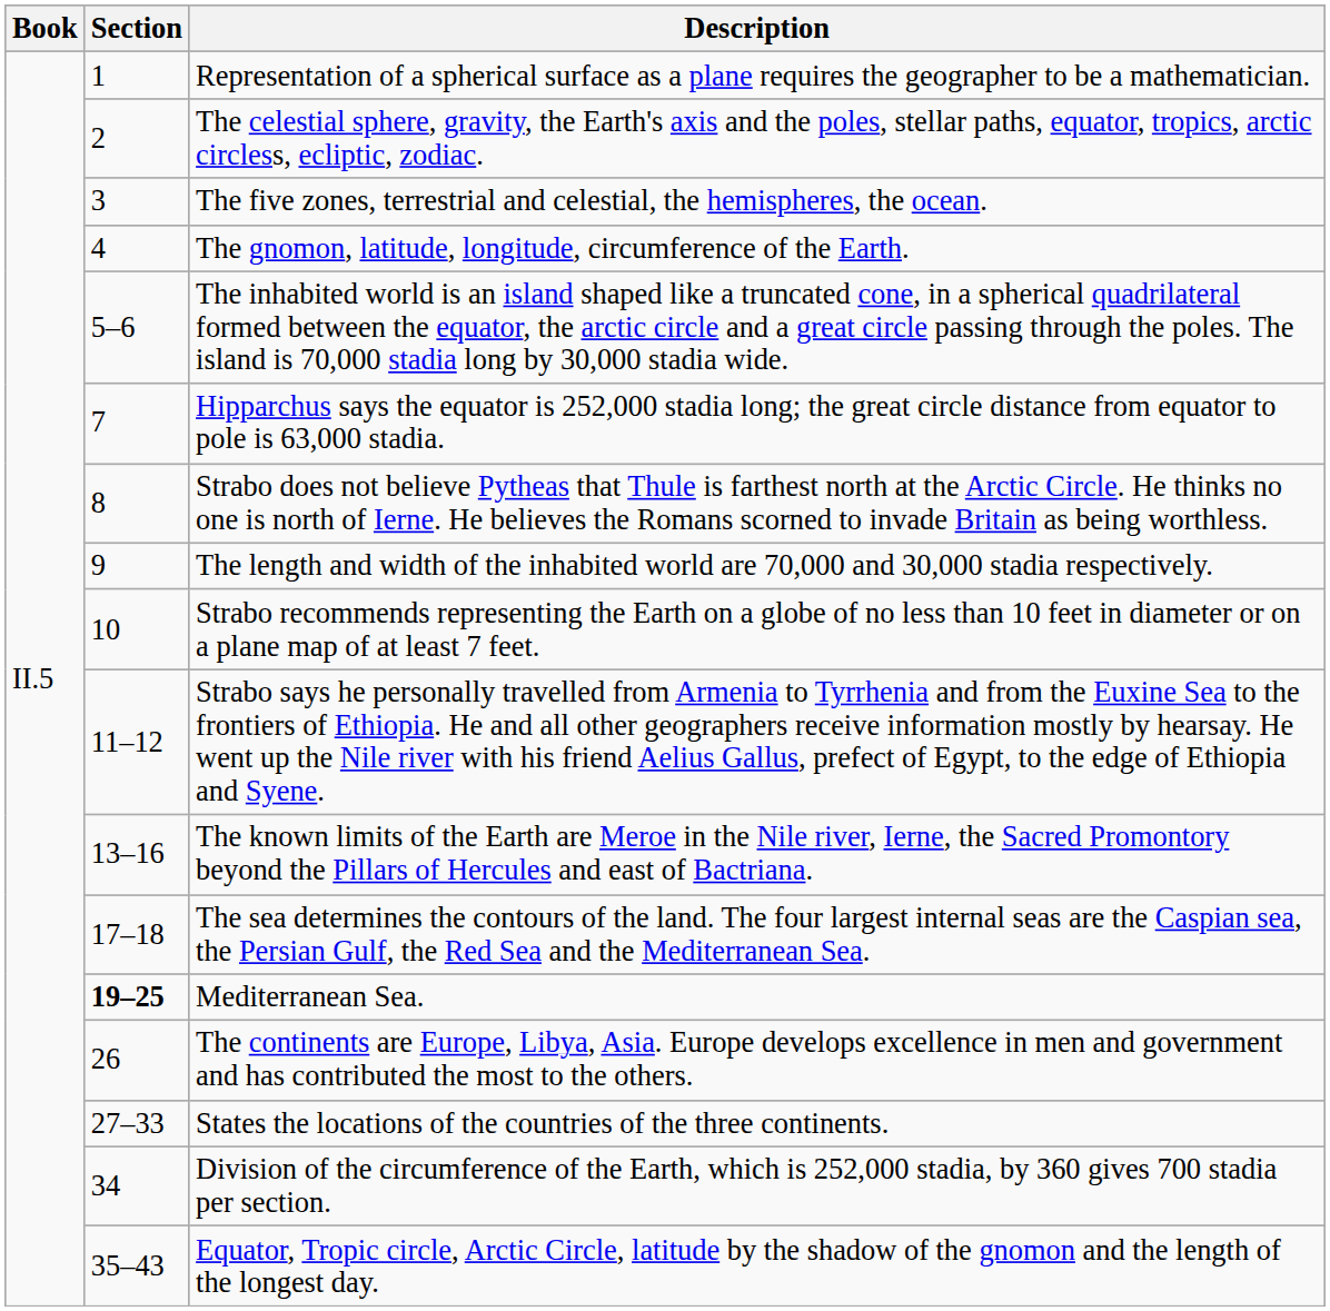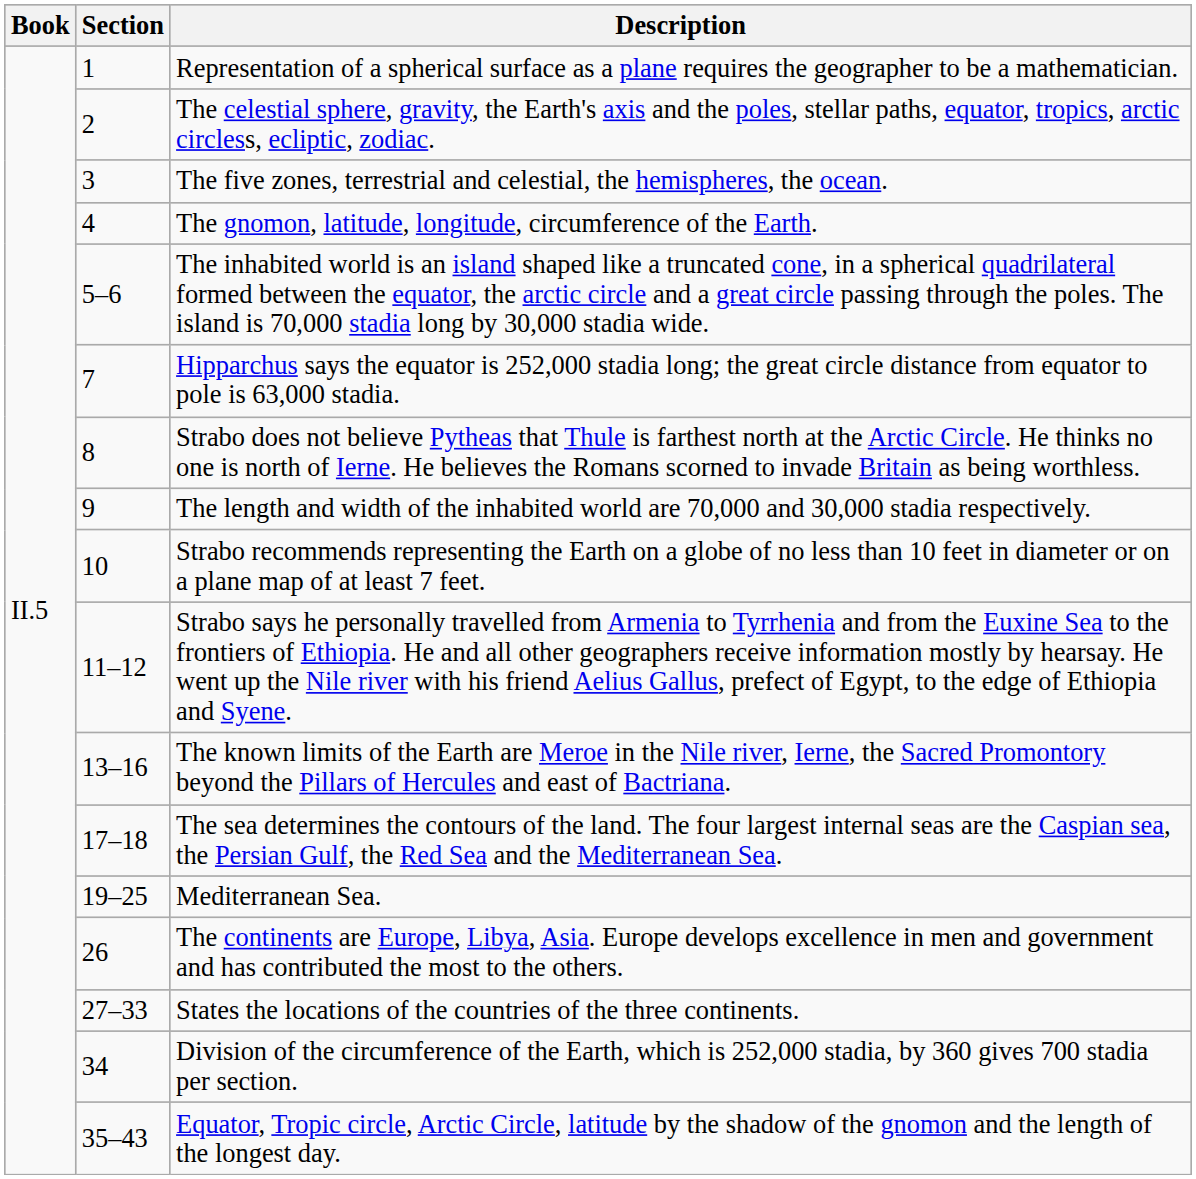Mediterranean Sea. | Section: bold -> normal
